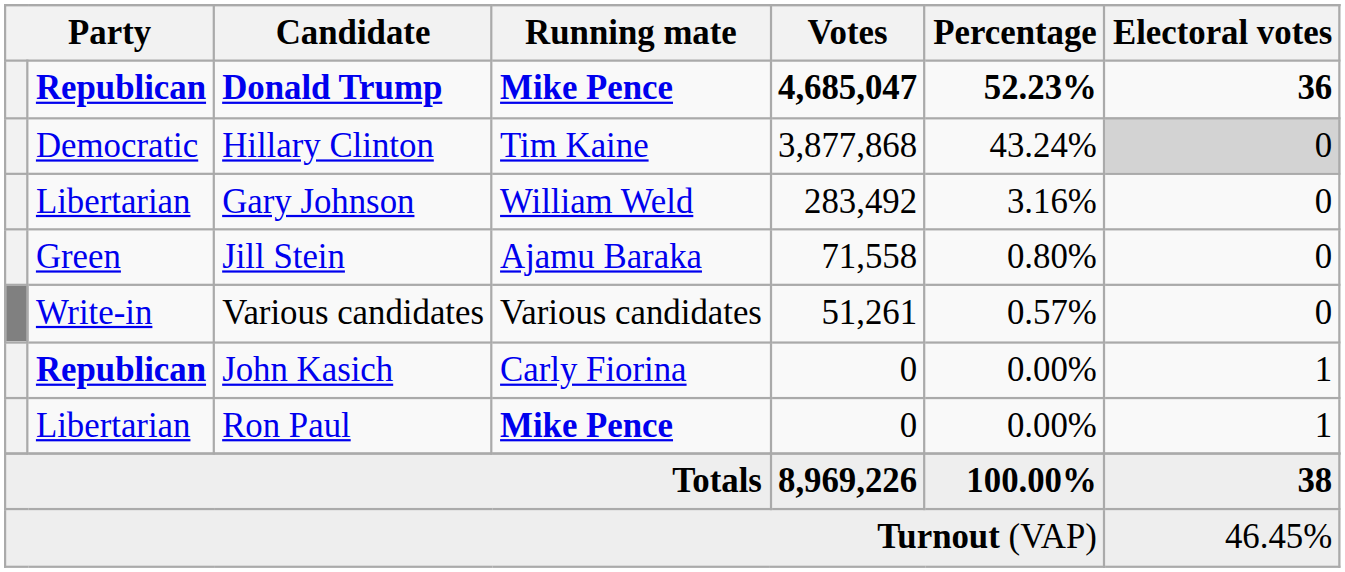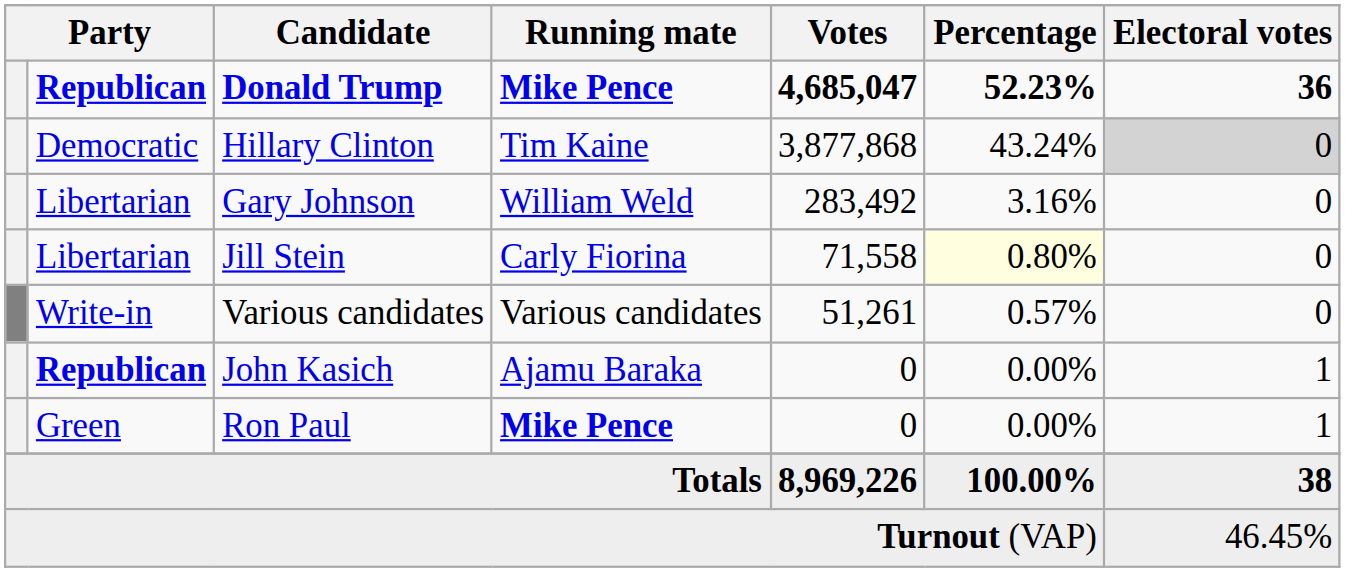Jill Stein | column 2: Green -> Libertarian
Jill Stein | Running mate: Ajamu Baraka -> Carly Fiorina
Jill Stein | Percentage: no background -> lightyellow background
John Kasich | Running mate: Carly Fiorina -> Ajamu Baraka
Ron Paul | column 2: Libertarian -> Green
